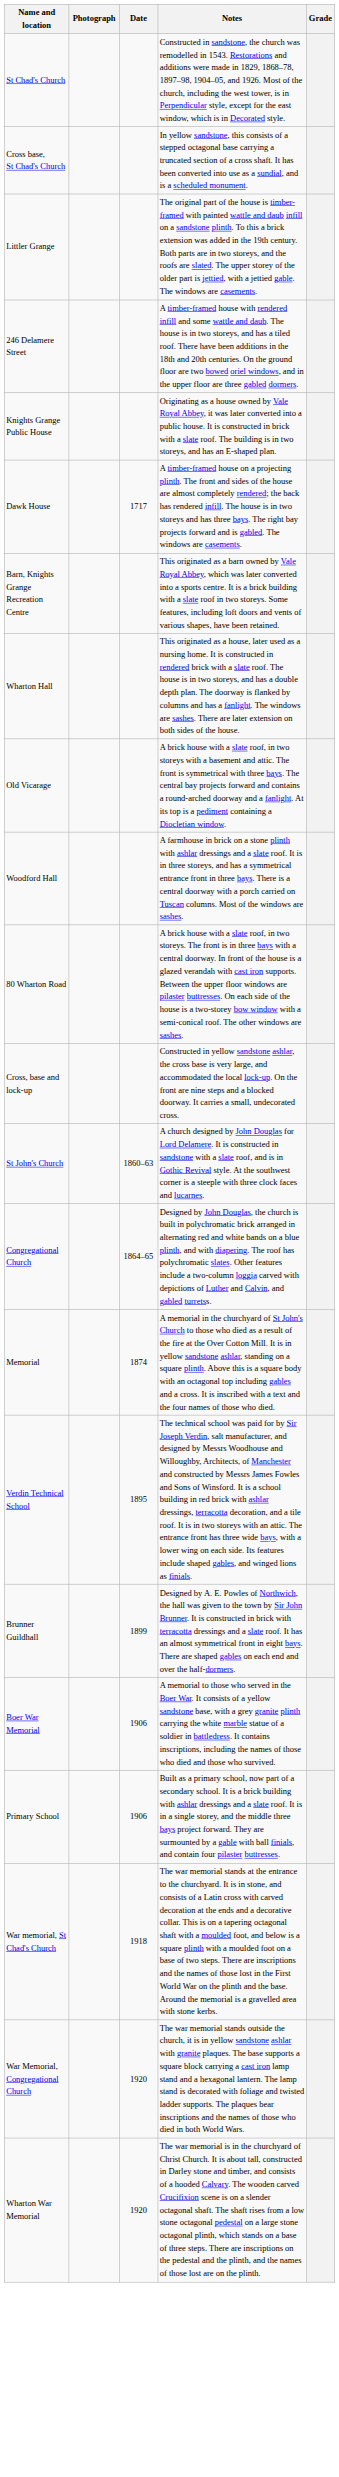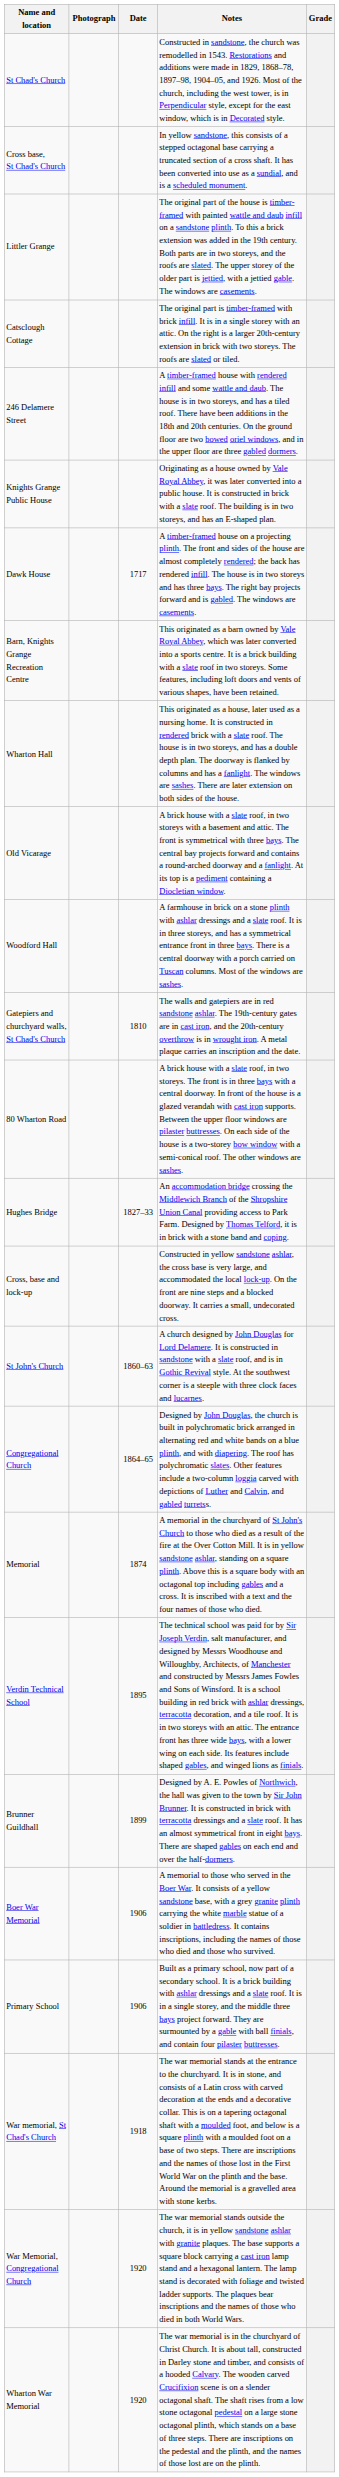+ row: Catsclough Cottage | The original part is timber-framed with brick infill. It is in a single storey with an attic. On the right is a larger 20th-century extension in brick with two storeys. The roofs are slated or tiled.
+ row: Gatepiers and churchyard walls, St Chad's Church | 1810 | The walls and gatepiers are in red sandstone ashlar. The 19th-century gates are in cast iron, and the 20th-century overthrow is in wrought iron. A metal plaque carries an inscription and the date.
+ row: Hughes Bridge | 1827–33 | An accommodation bridge crossing the Middlewich Branch of the Shropshire Union Canal providing access to Park Farm. Designed by Thomas Telford, it is in brick with a stone band and coping.
